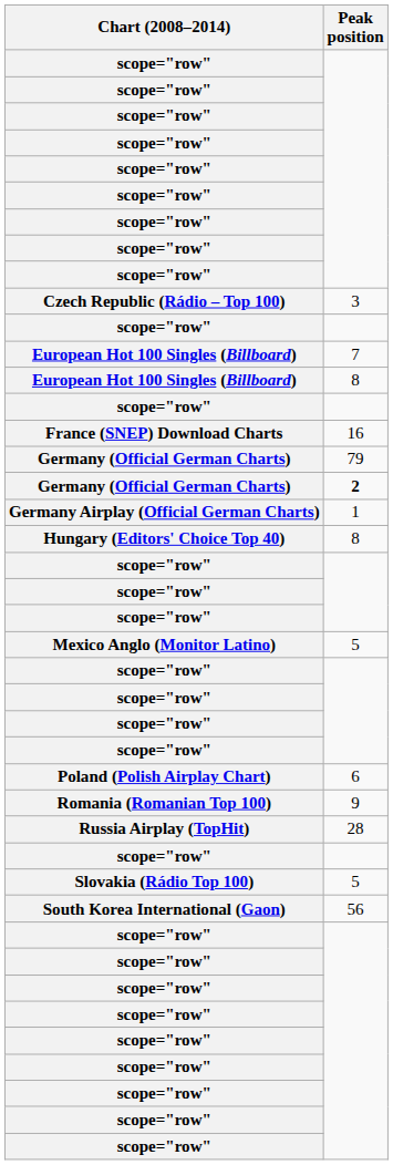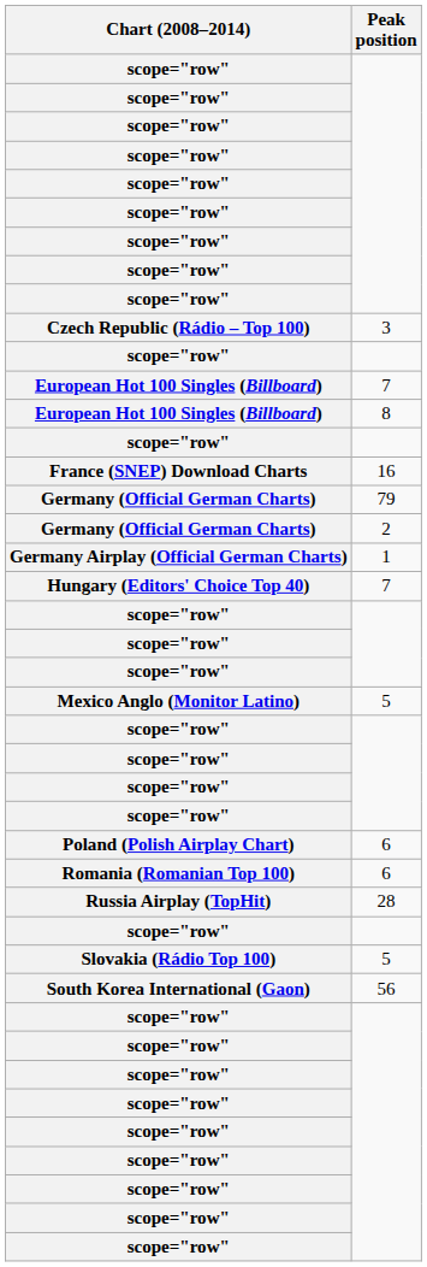row 18 | Peak position: bold -> normal
row 20 | Peak position: 8 -> 7
row 30 | Peak position: 9 -> 6
